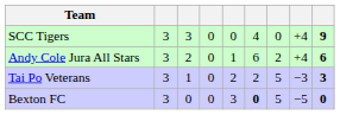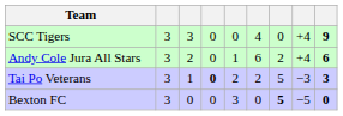Tai Po Veterans | column 4: normal -> bold
Bexton FC | column 6: bold -> normal
Bexton FC | column 7: normal -> bold
